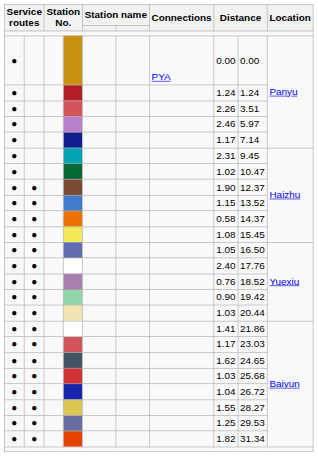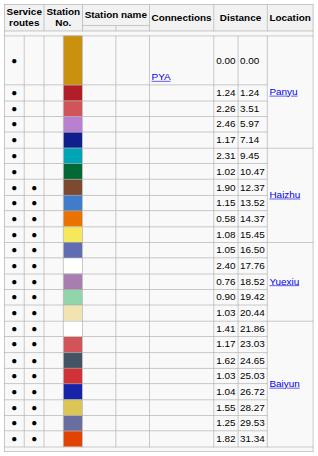row 23 | column 9: 25.68 -> 25.03
